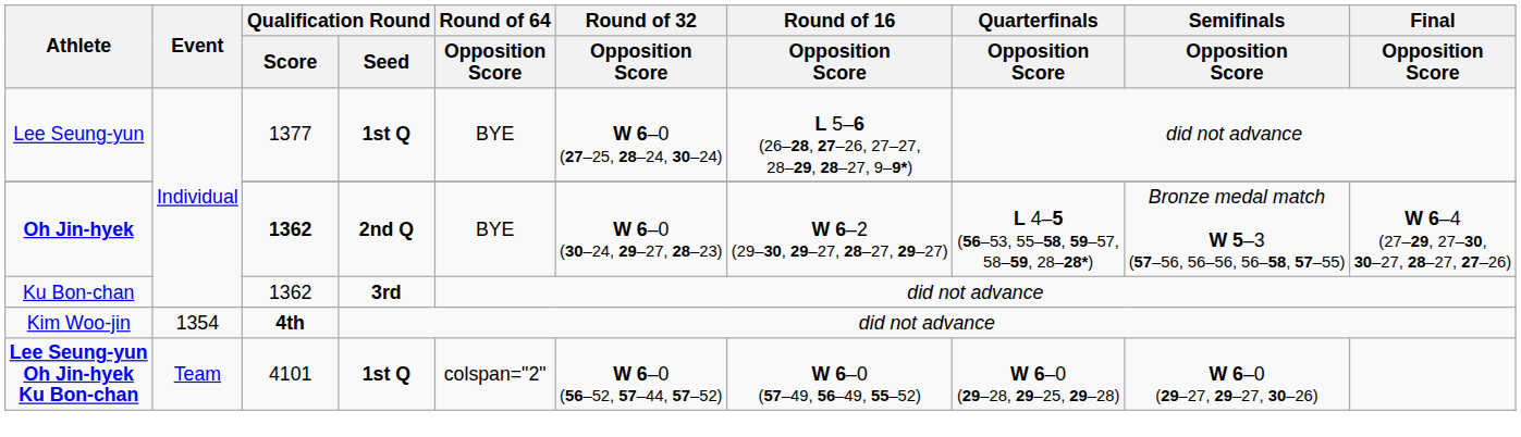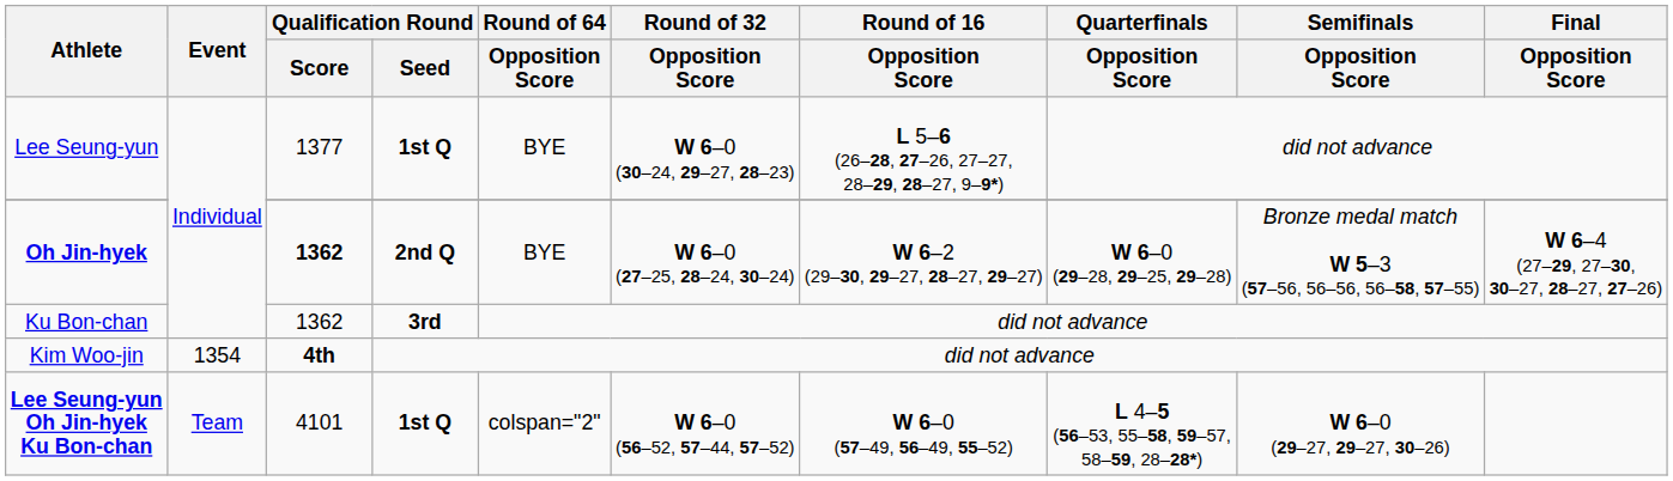Lee Seung-yun | Round of 32 / Opposition Score: W 6–0 (27–25, 28–24, 30–24) -> W 6–0 (30–24, 29–27, 28–23)
Oh Jin-hyek | Round of 32 / Opposition Score: W 6–0 (30–24, 29–27, 28–23) -> W 6–0 (27–25, 28–24, 30–24)
Oh Jin-hyek | Quarterfinals / Opposition Score: L 4–5 (56–53, 55–58, 59–57, 58–59, 28–28*) -> W 6–0 (29–28, 29–25, 29–28)
Lee Seung-yun Oh Jin-hyek Ku Bon-chan | Quarterfinals / Opposition Score: W 6–0 (29–28, 29–25, 29–28) -> L 4–5 (56–53, 55–58, 59–57, 58–59, 28–28*)
